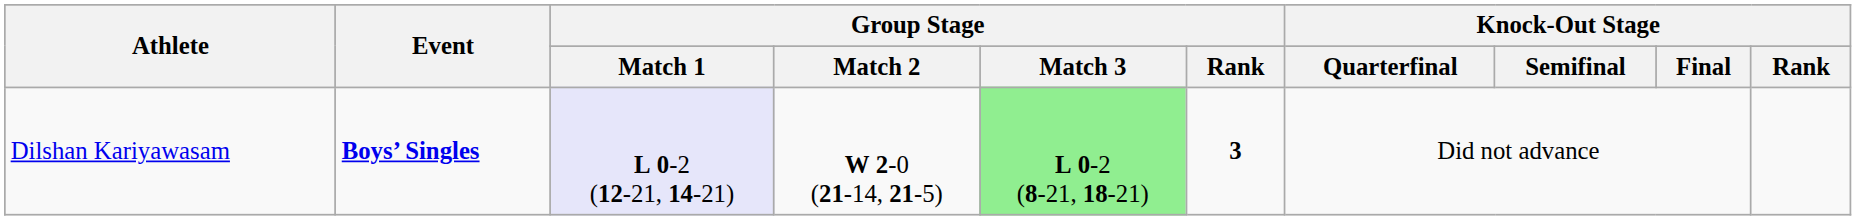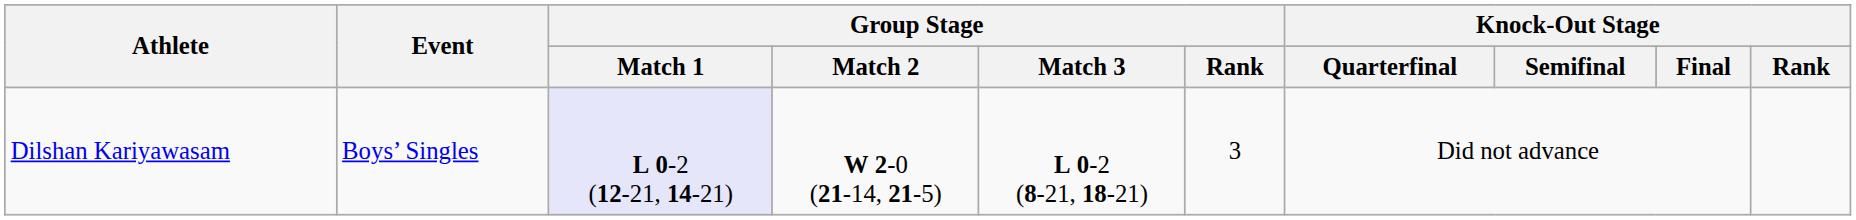Dilshan Kariyawasam | Event: bold -> normal
Dilshan Kariyawasam | Group Stage / Match 3: lightgreen background -> no background
Dilshan Kariyawasam | Group Stage / Rank: bold -> normal
